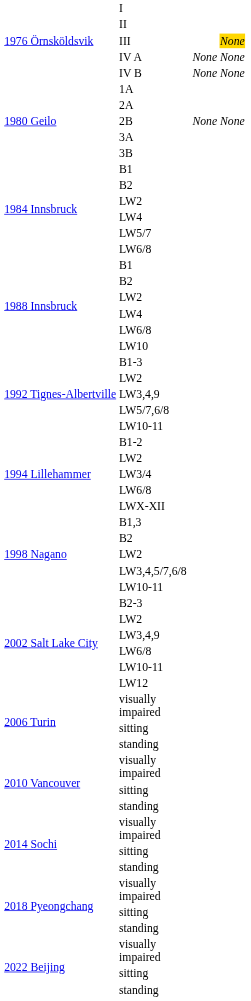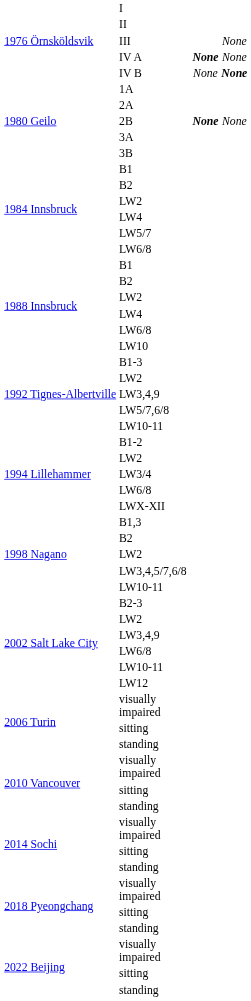III | column 4: gold background -> no background
IV A | column 3: normal -> bold
IV B | column 4: normal -> bold
2B | column 3: normal -> bold
